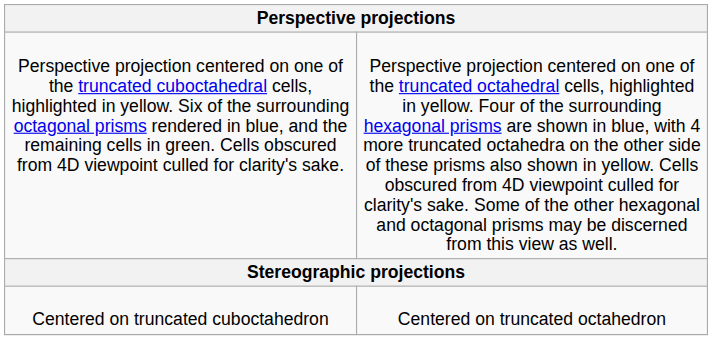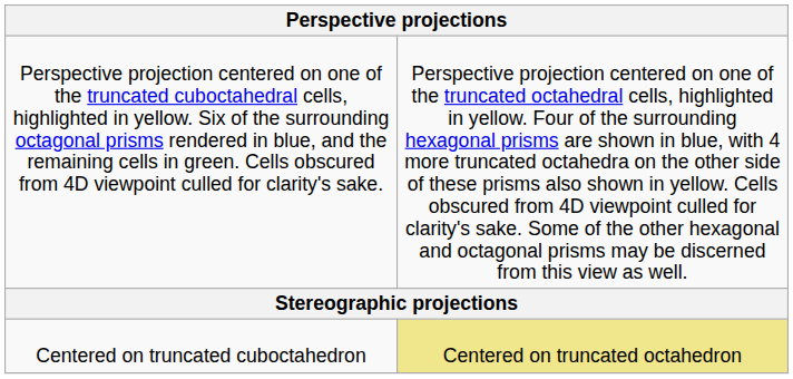Centered on truncated cuboctahedron | column 2: no background -> khaki background
